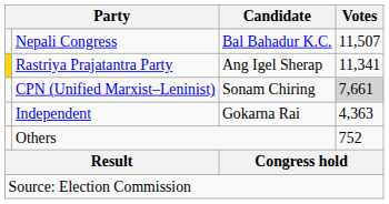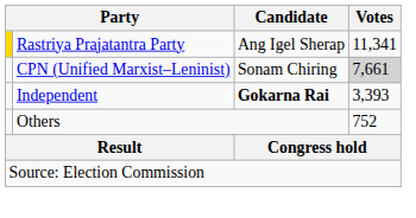- row: Nepali Congress | Bal Bahadur K.C. | 11,507
Independent | Candidate: normal -> bold
Independent | Votes: 4,363 -> 3,393
